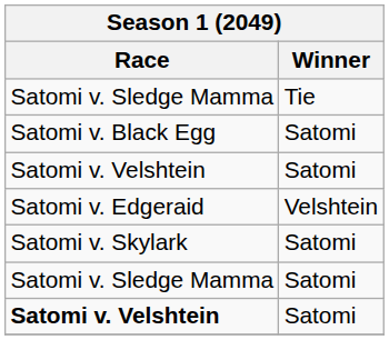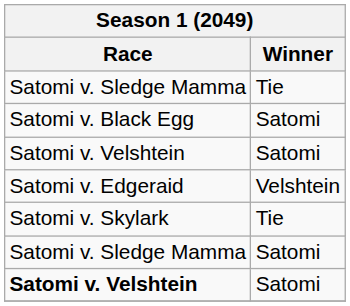row 7 | Winner: Satomi -> Tie
